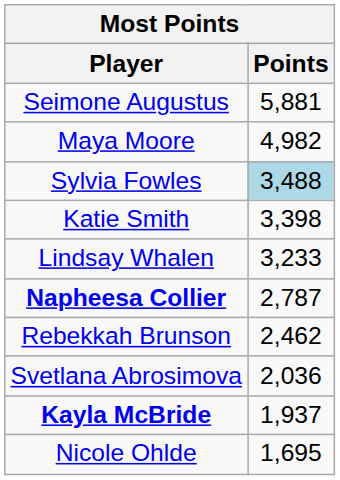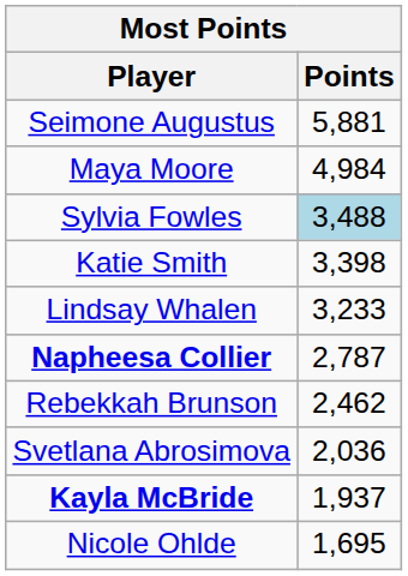Maya Moore | Points: 4,982 -> 4,984
